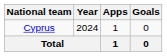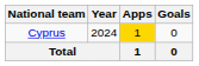Cyprus | Apps: no background -> gold background
